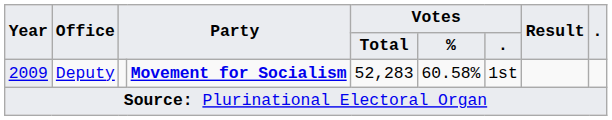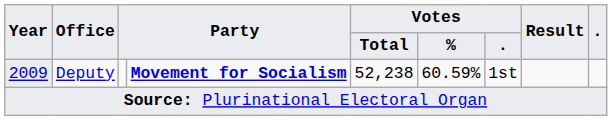2009 | Votes / Total: 52,283 -> 52,238
2009 | Votes / %: 60.58% -> 60.59%
